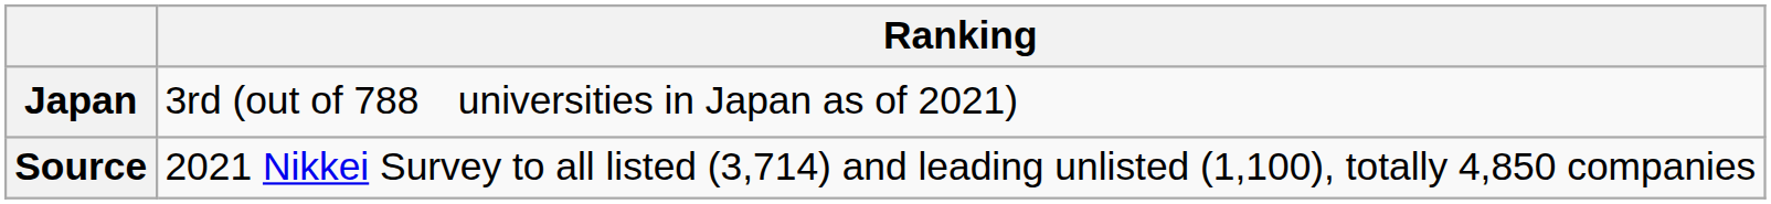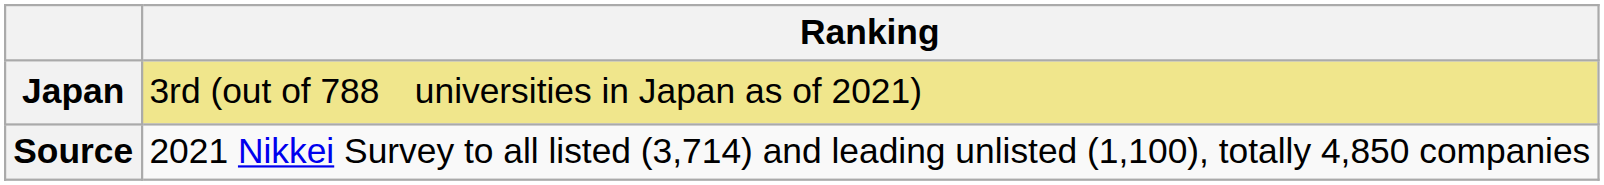Japan | Ranking: no background -> khaki background
